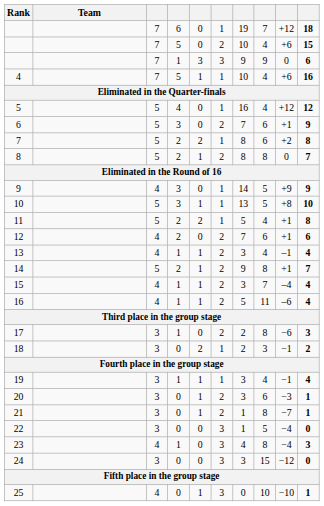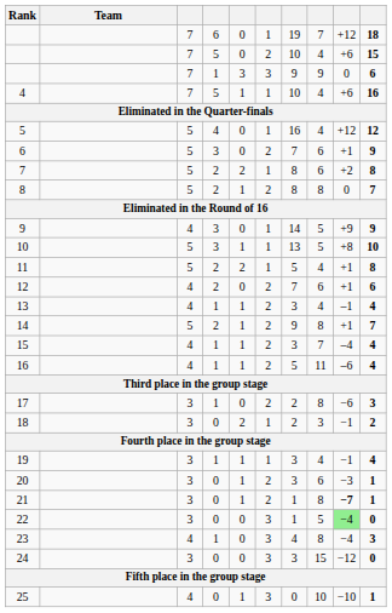21 | column 9: normal -> bold
22 | column 9: no background -> lightgreen background
